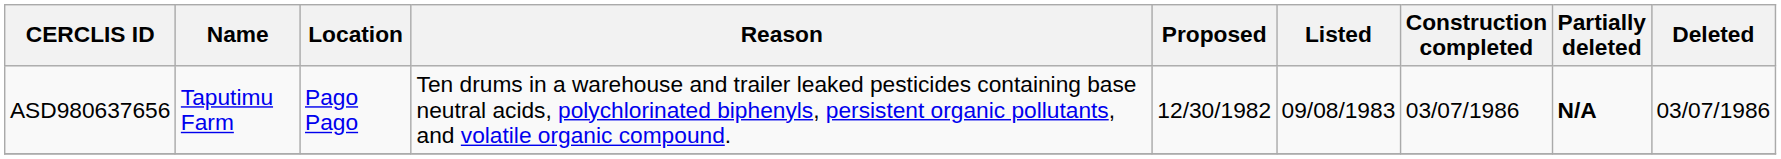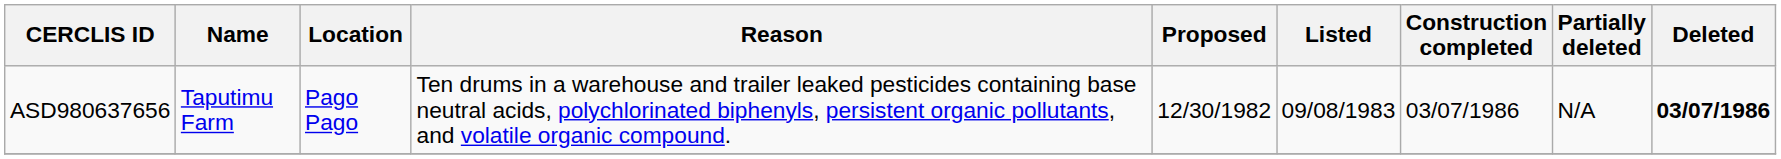ASD980637656 | Partially deleted: bold -> normal
ASD980637656 | Deleted: normal -> bold
